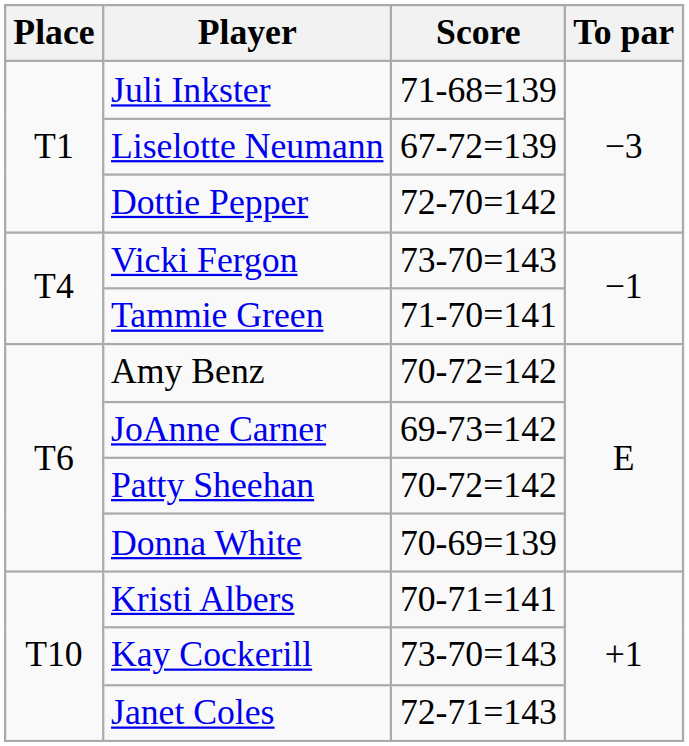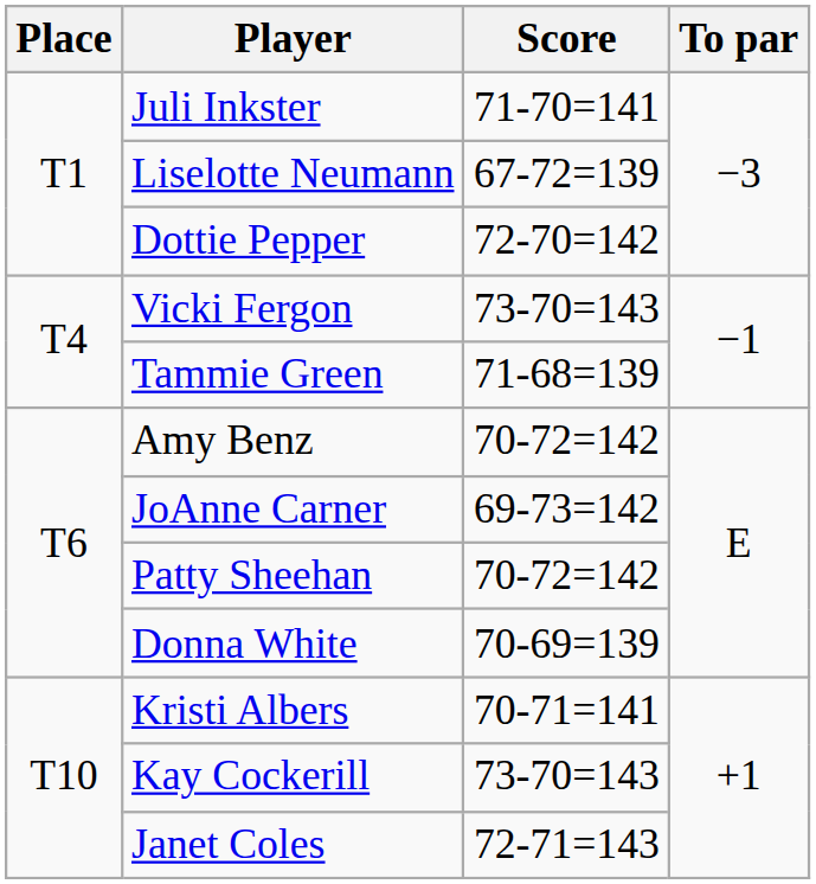Juli Inkster | Score: 71-68=139 -> 71-70=141
Tammie Green | Score: 71-70=141 -> 71-68=139
